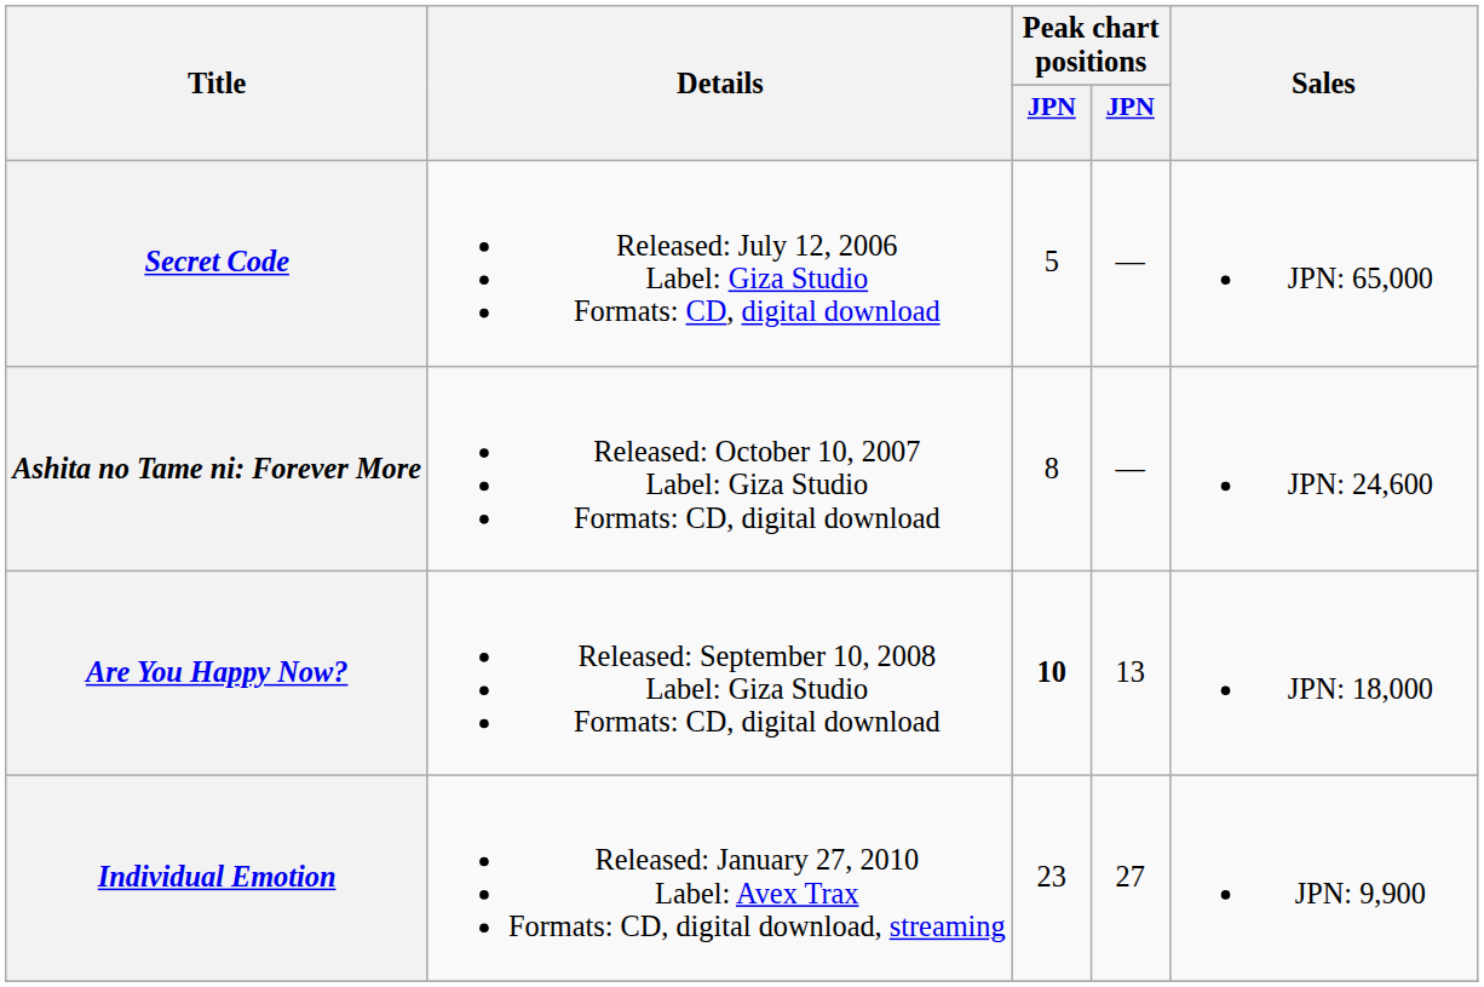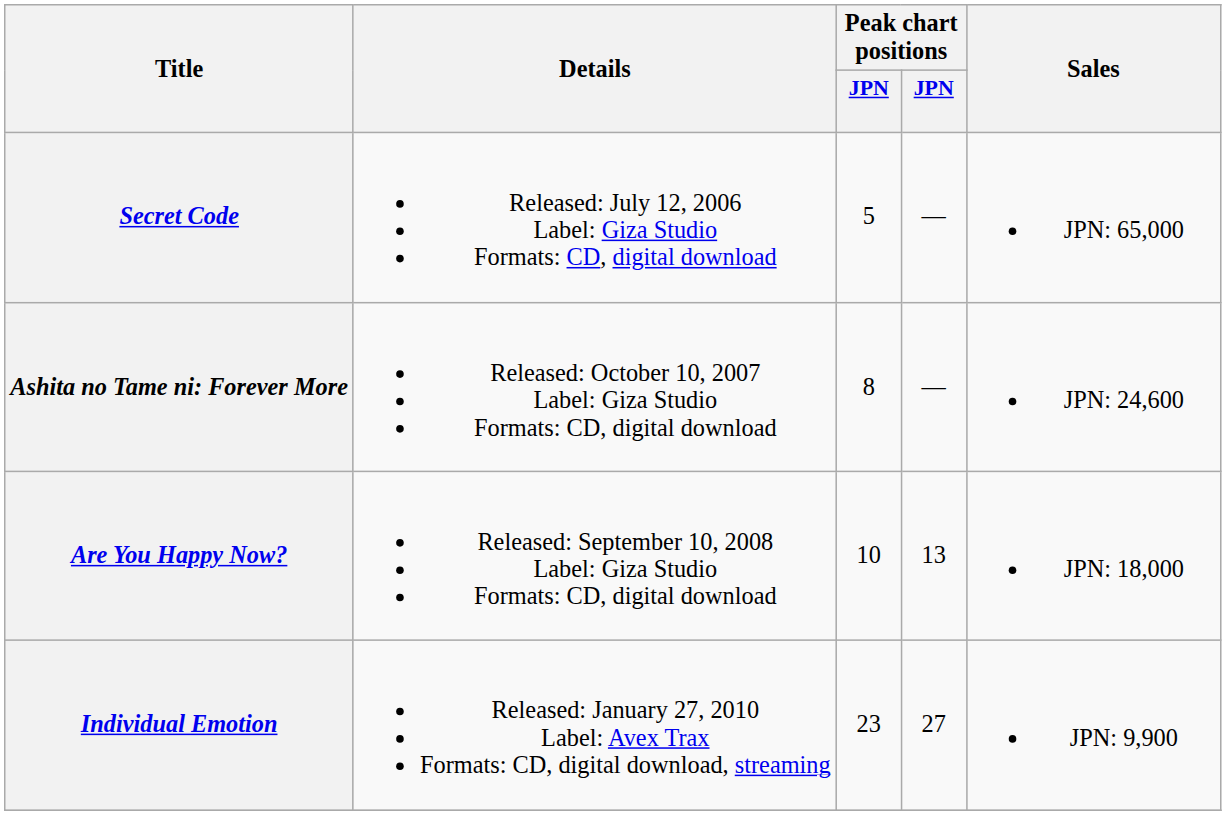Are You Happy Now? | column 3: bold -> normal
